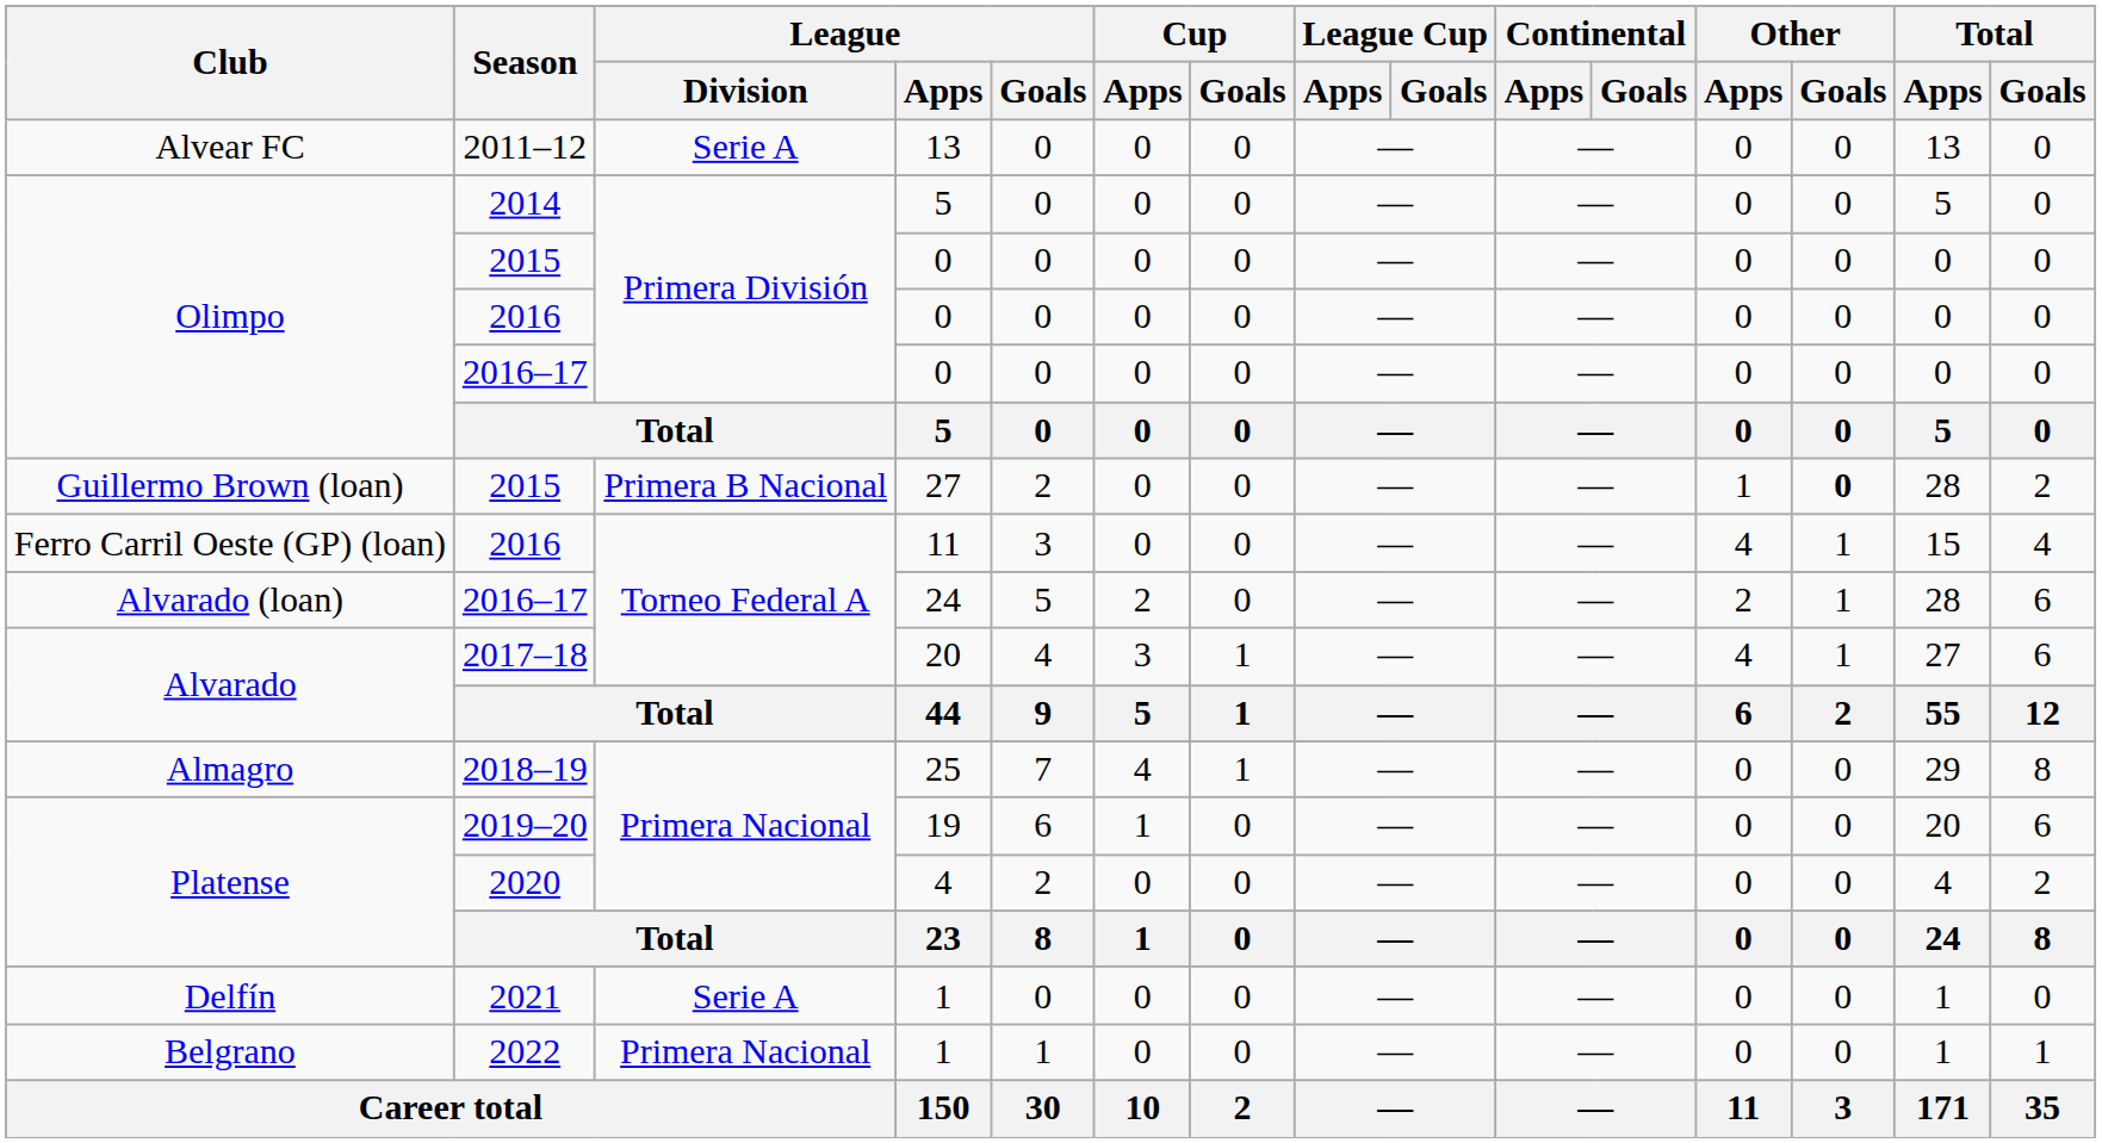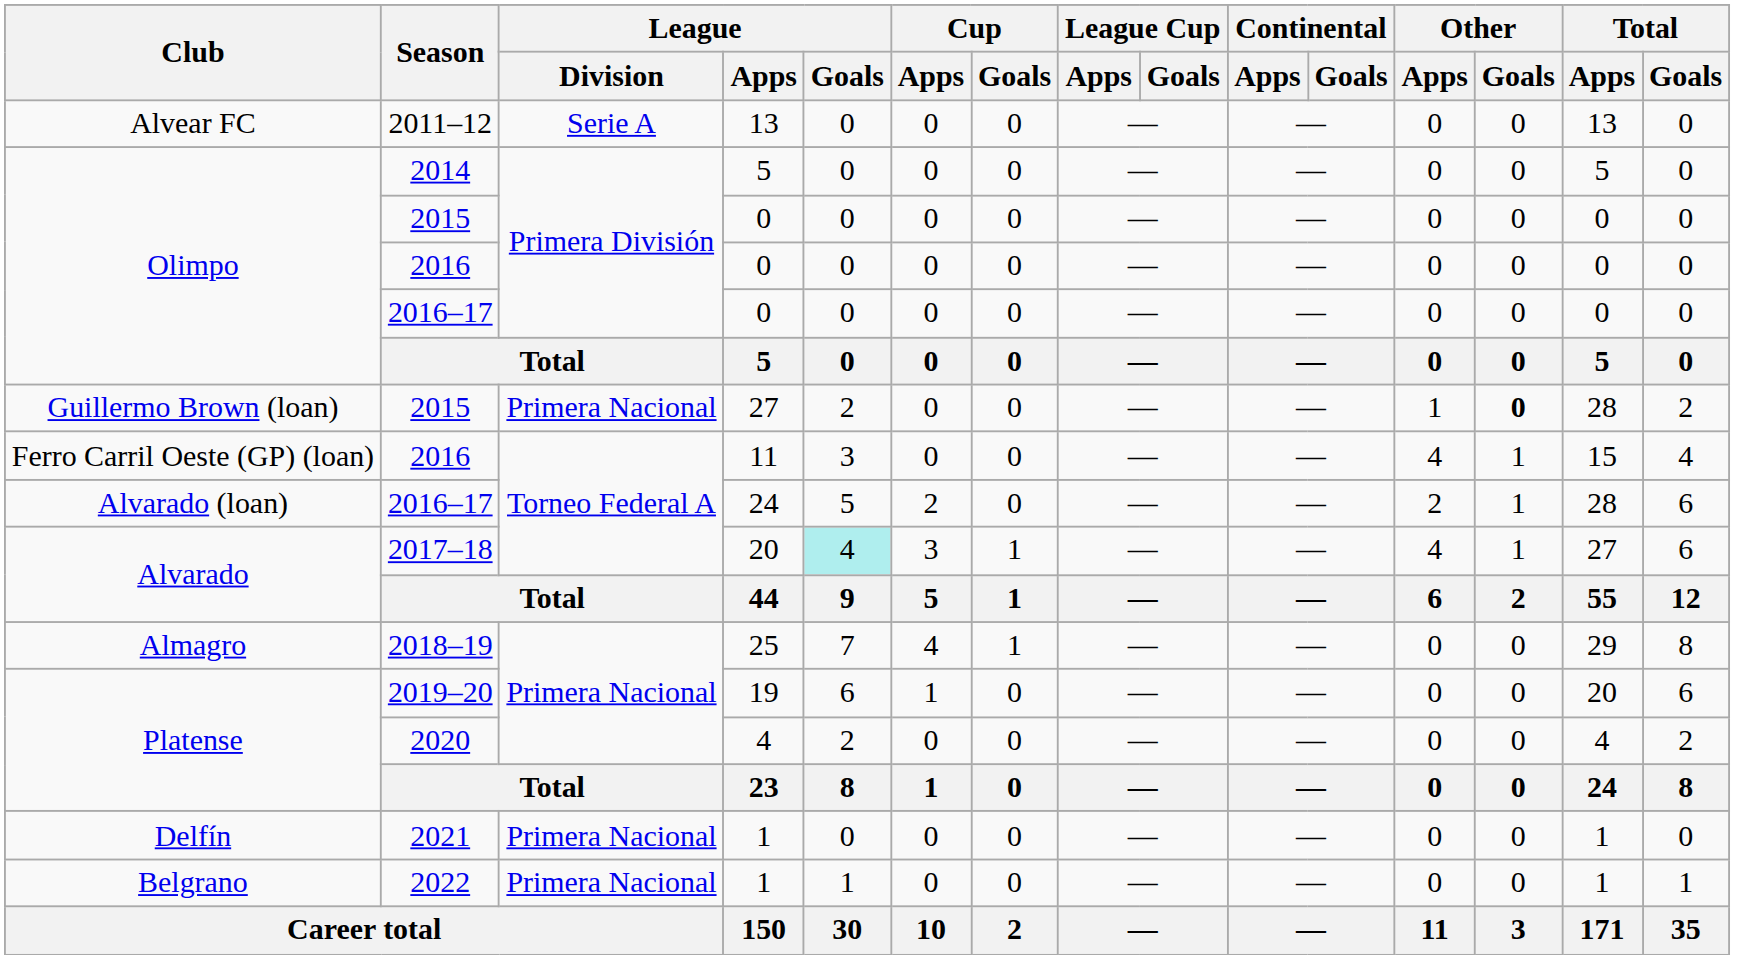2015 / 27 | League / Division: Primera B Nacional -> Primera Nacional
2017–18 | League / Goals: no background -> paleturquoise background
2021 | League / Division: Serie A -> Primera Nacional
